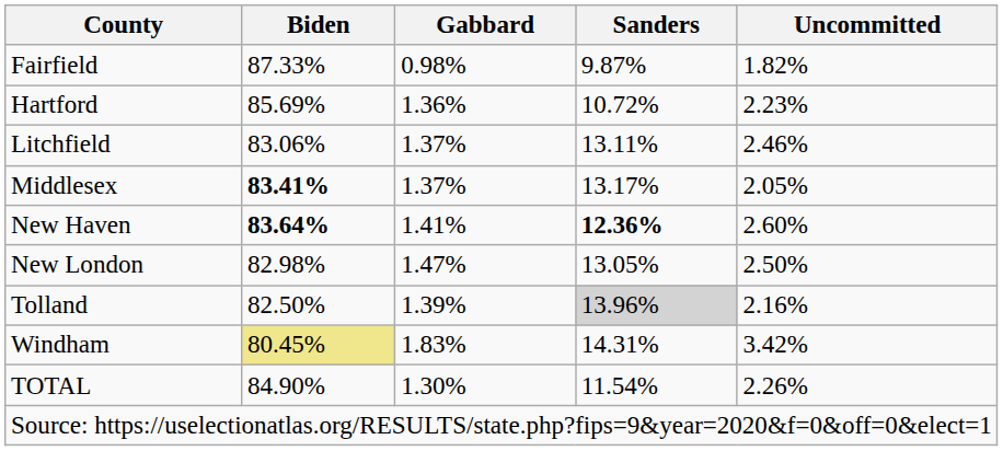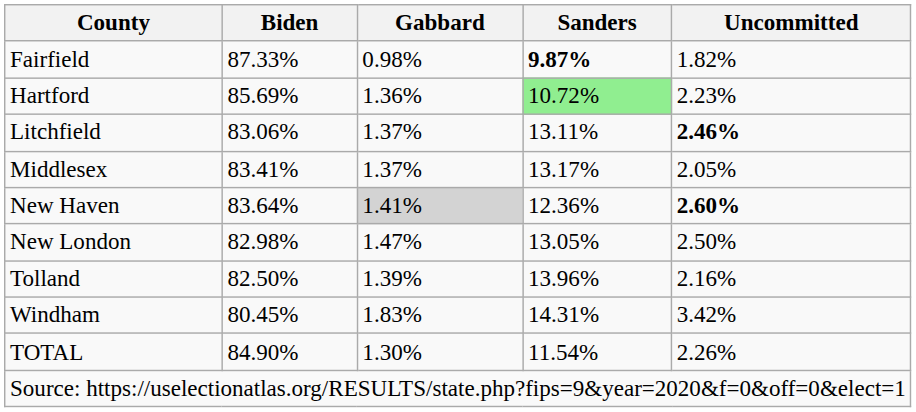Fairfield | Sanders: normal -> bold
Hartford | Sanders: no background -> lightgreen background
Litchfield | Uncommitted: normal -> bold
Middlesex | Biden: bold -> normal
New Haven | Biden: bold -> normal
New Haven | Gabbard: no background -> lightgrey background
New Haven | Sanders: bold -> normal
New Haven | Uncommitted: normal -> bold
Tolland | Sanders: lightgrey background -> no background
Windham | Biden: khaki background -> no background
